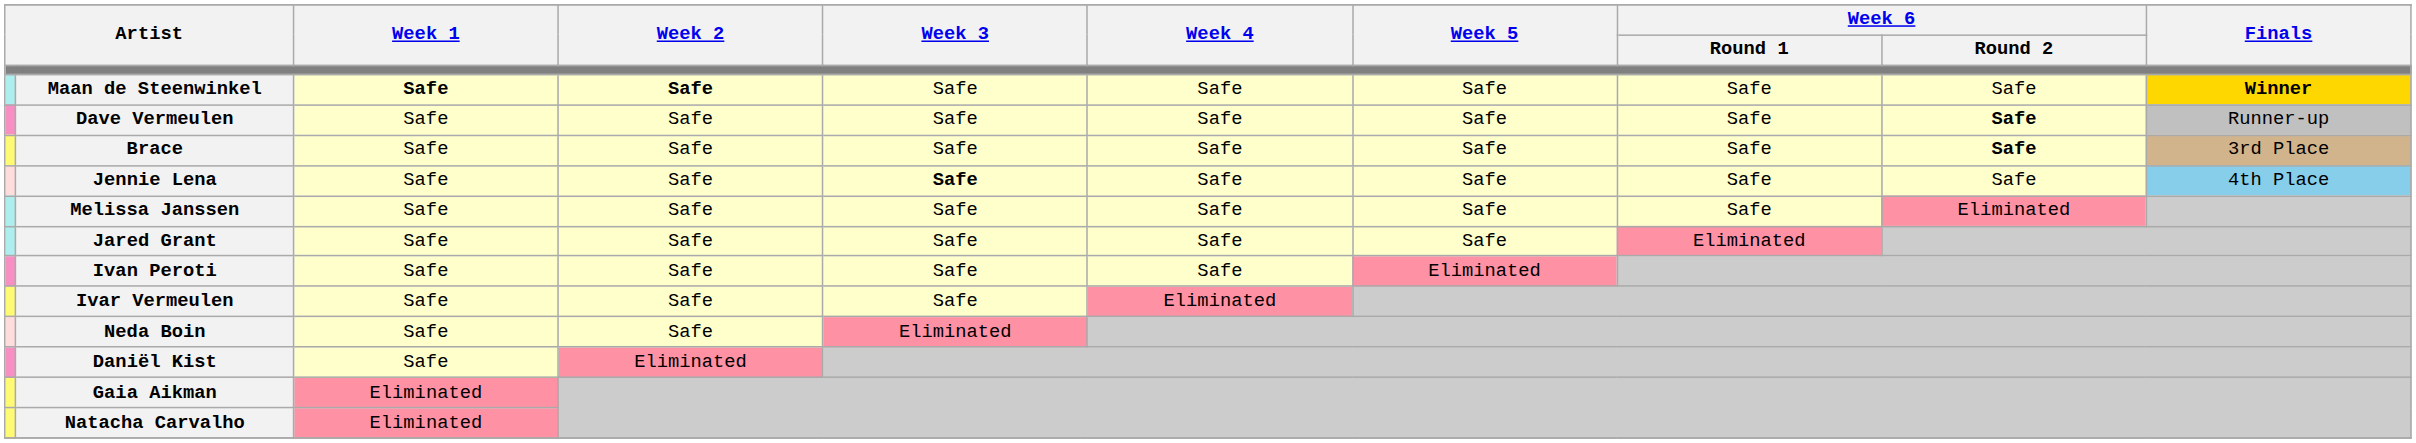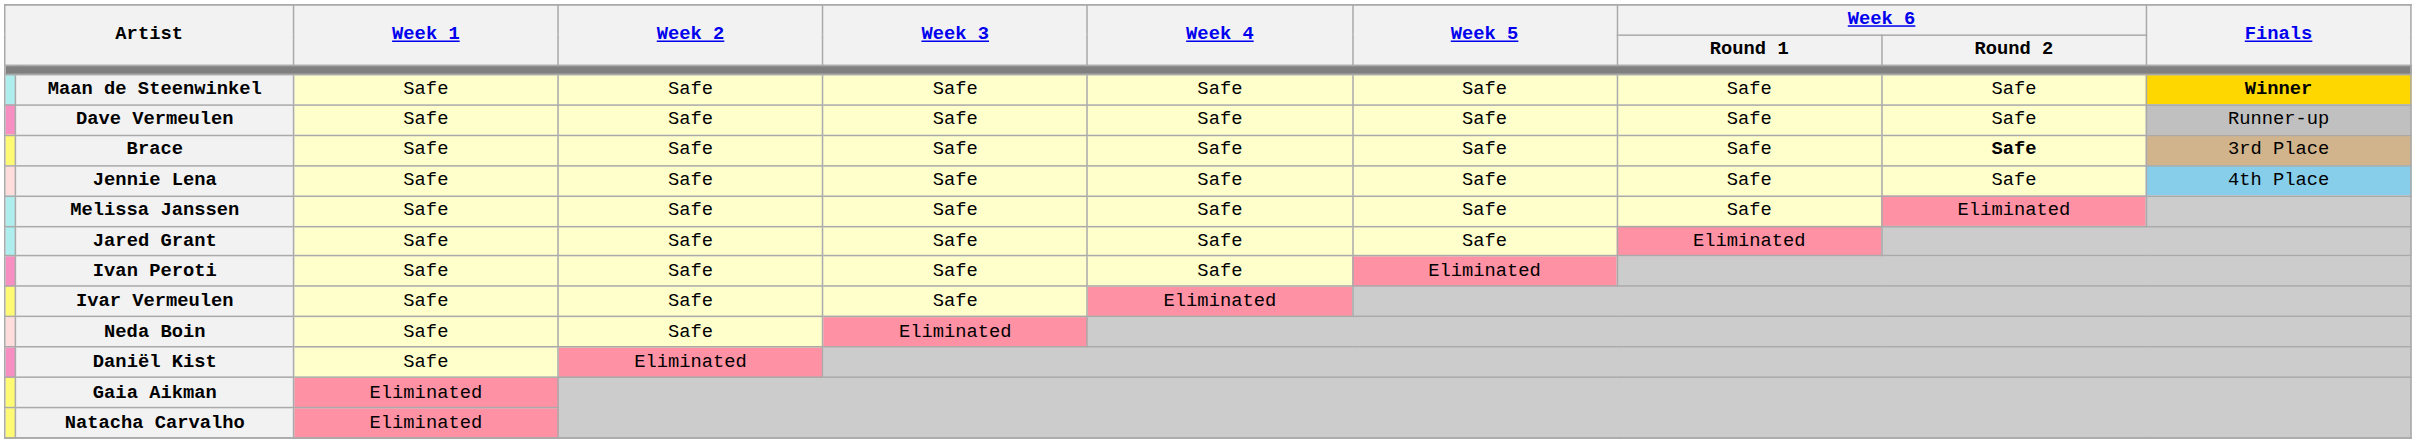Maan de Steenwinkel | Week 1: bold -> normal
Maan de Steenwinkel | Week 2: bold -> normal
Dave Vermeulen | Week 6 / Round 2: bold -> normal
Jennie Lena | Week 3: bold -> normal
